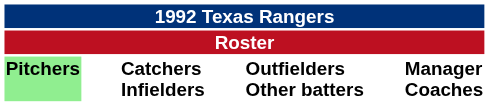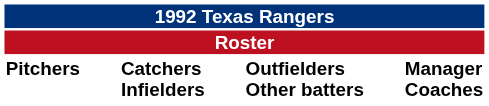Pitchers | column 1: lightgreen background -> no background
